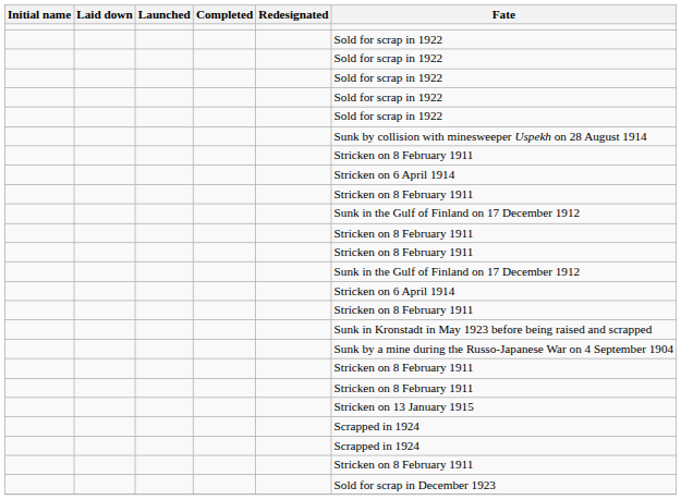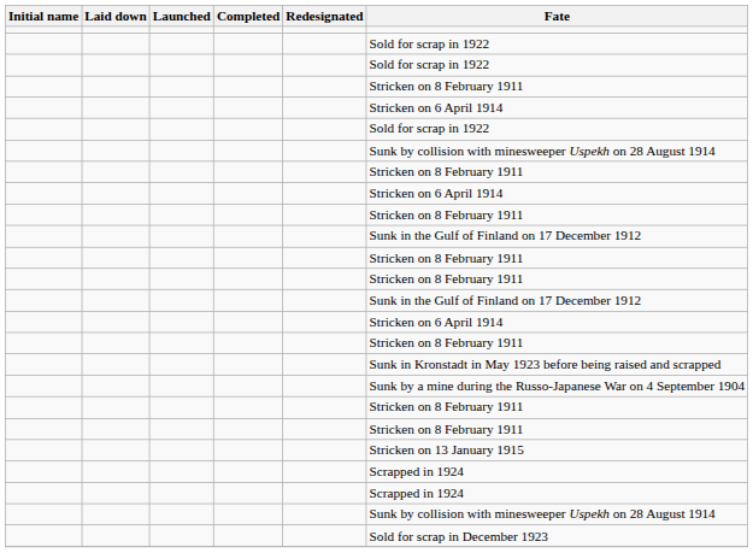row 5 | Fate: Sold for scrap in 1922 -> Stricken on 8 February 1911
row 6 | Fate: Sold for scrap in 1922 -> Stricken on 6 April 1914
row 25 | Fate: Stricken on 8 February 1911 -> Sunk by collision with minesweeper Uspekh on 28 August 1914
